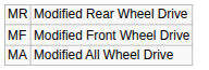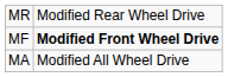MF | column 2: normal -> bold
